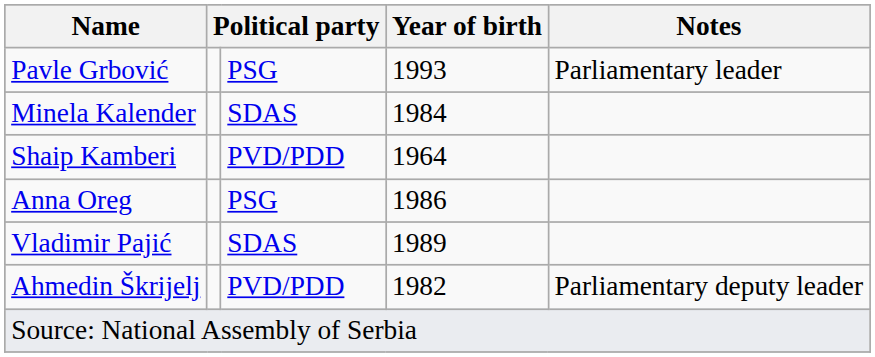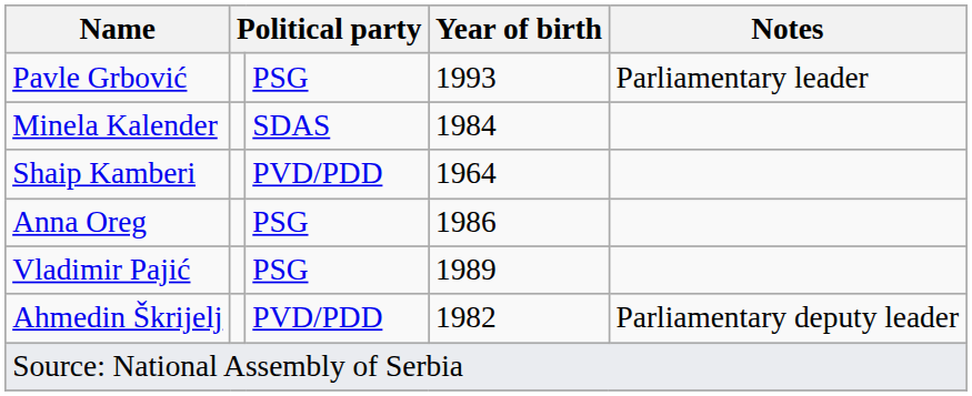Vladimir Pajić | column 3: SDAS -> PSG
